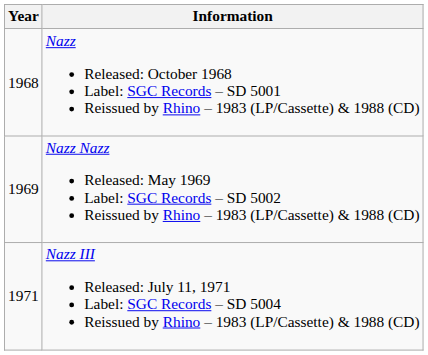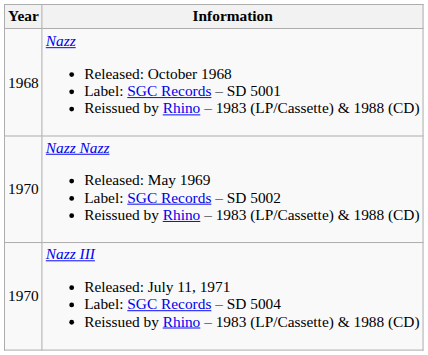row 3 | Year: 1969 -> 1970
row 4 | Year: 1971 -> 1970
